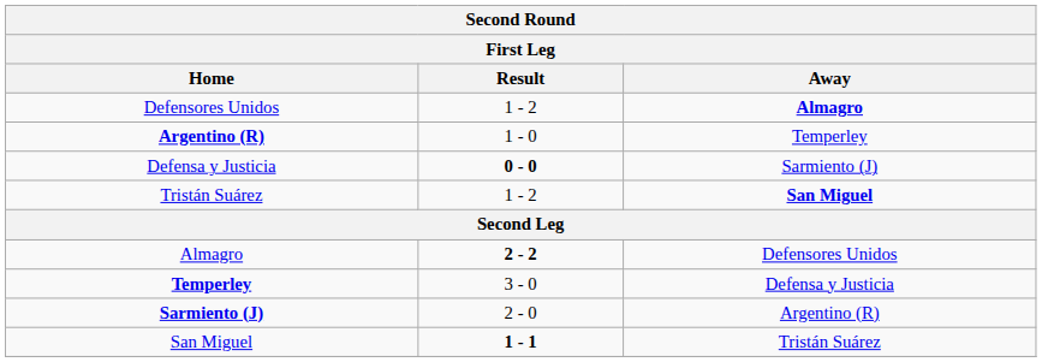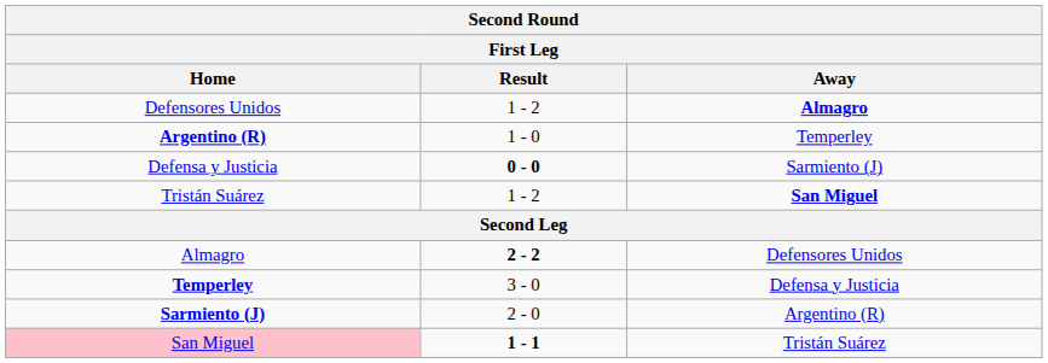row 12 | Home: no background -> pink background
